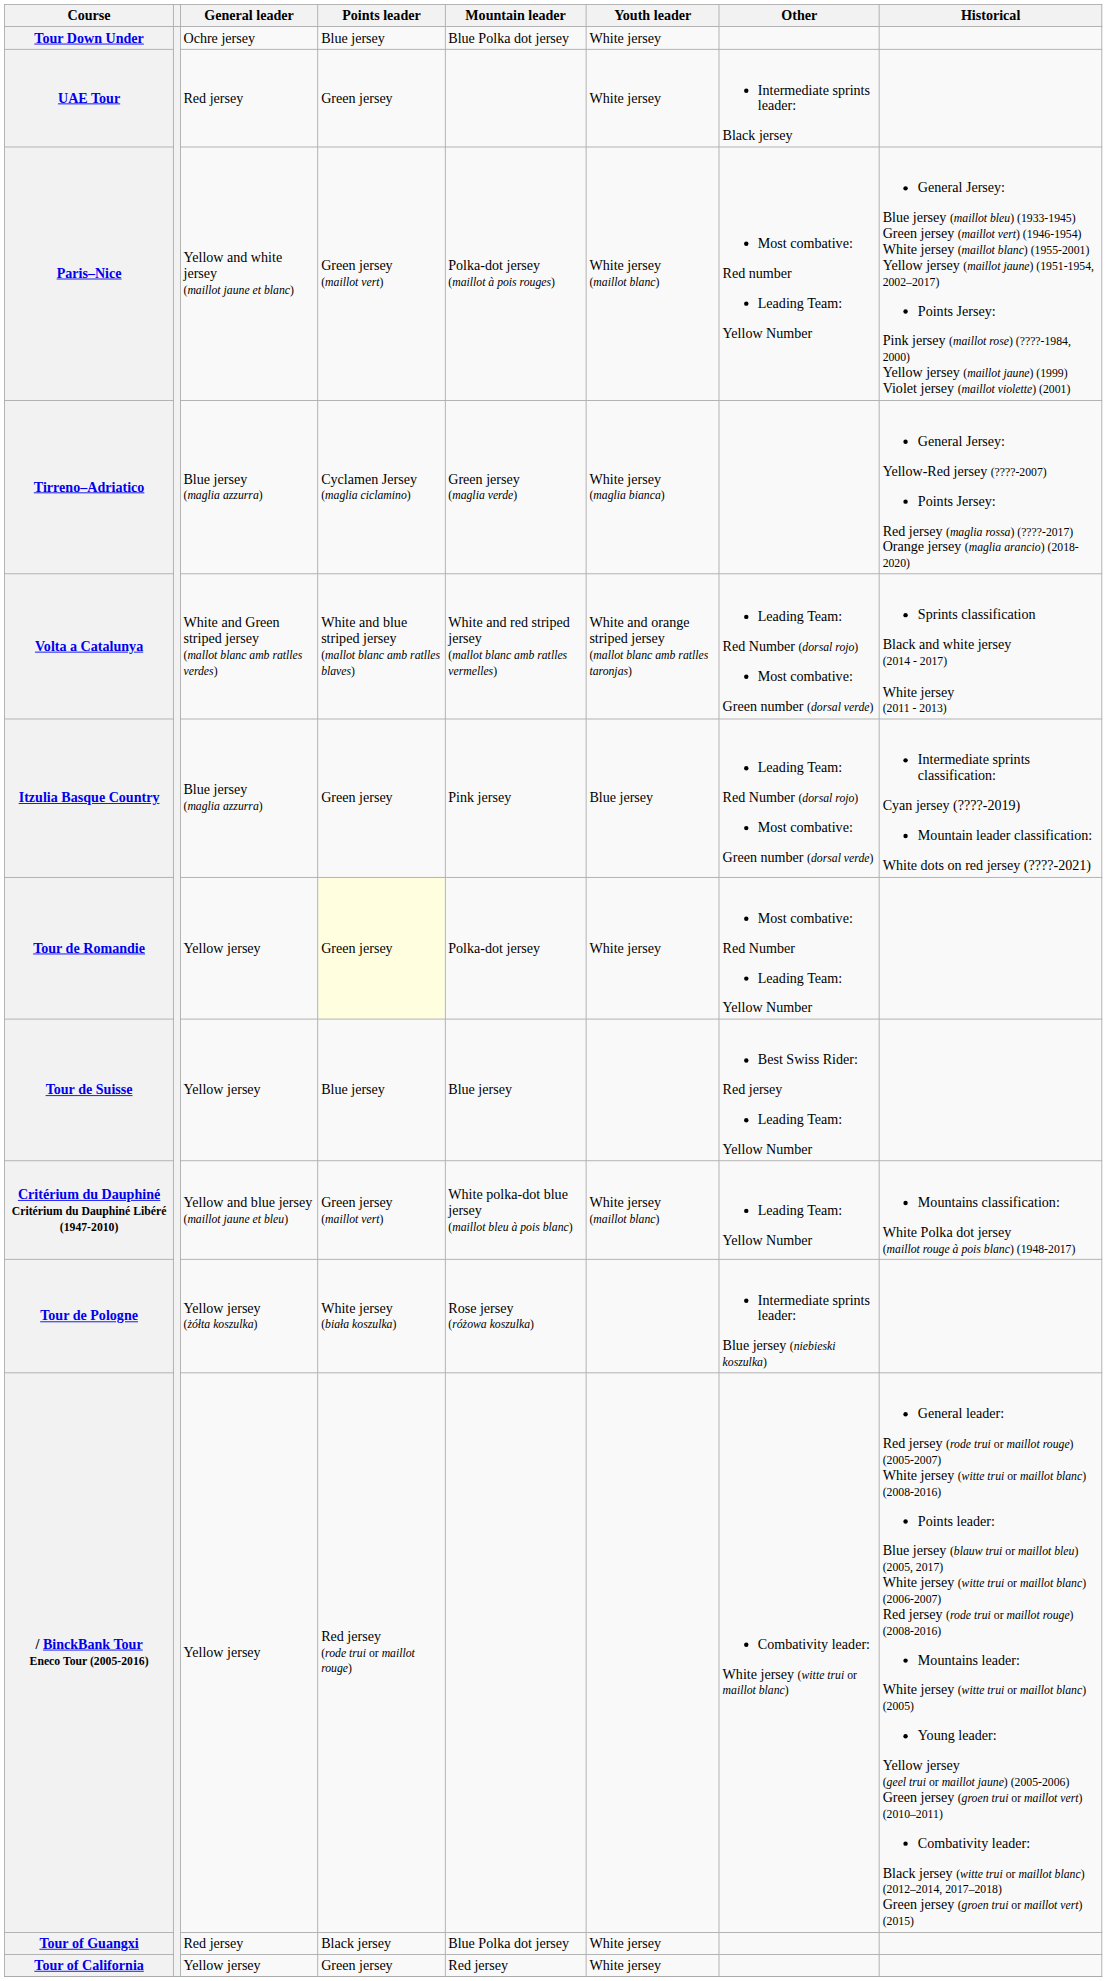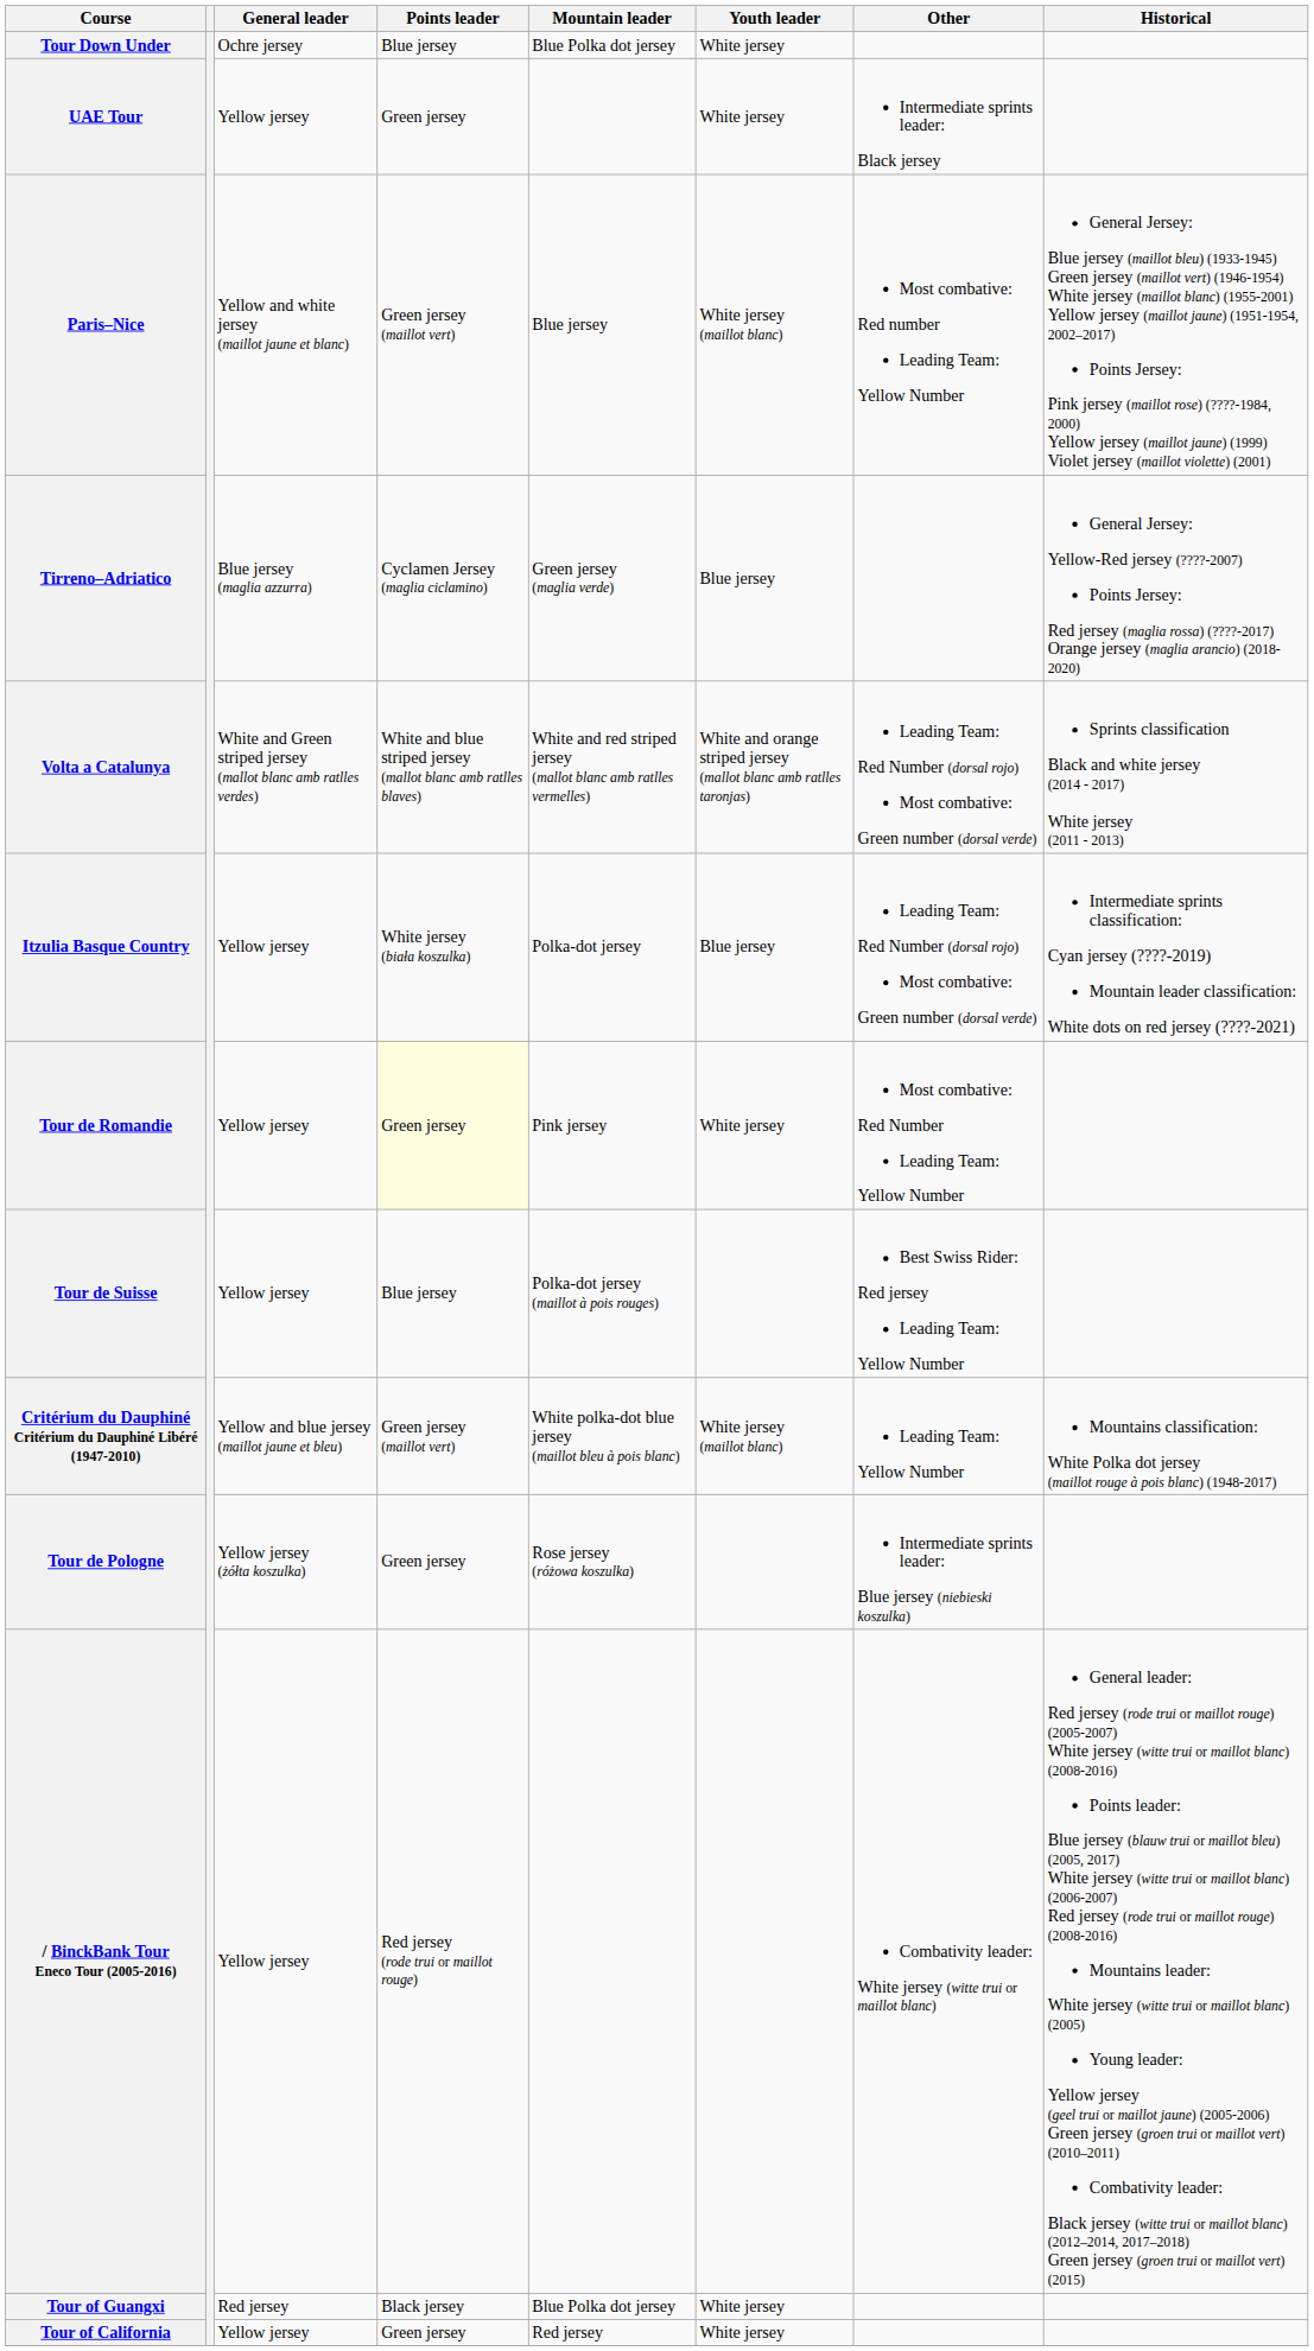UAE Tour | General leader: Red jersey -> Yellow jersey
Paris–Nice | Mountain leader: Polka-dot jersey (maillot à pois rouges) -> Blue jersey
Tirreno–Adriatico | Youth leader: White jersey (maglia bianca) -> Blue jersey
Itzulia Basque Country | General leader: Blue jersey (maglia azzurra) -> Yellow jersey
Itzulia Basque Country | Points leader: Green jersey -> White jersey (biała koszulka)
Itzulia Basque Country | Mountain leader: Pink jersey -> Polka-dot jersey
Tour de Romandie | Mountain leader: Polka-dot jersey -> Pink jersey
Tour de Suisse | Mountain leader: Blue jersey -> Polka-dot jersey (maillot à pois rouges)
Tour de Pologne | Points leader: White jersey (biała koszulka) -> Green jersey
